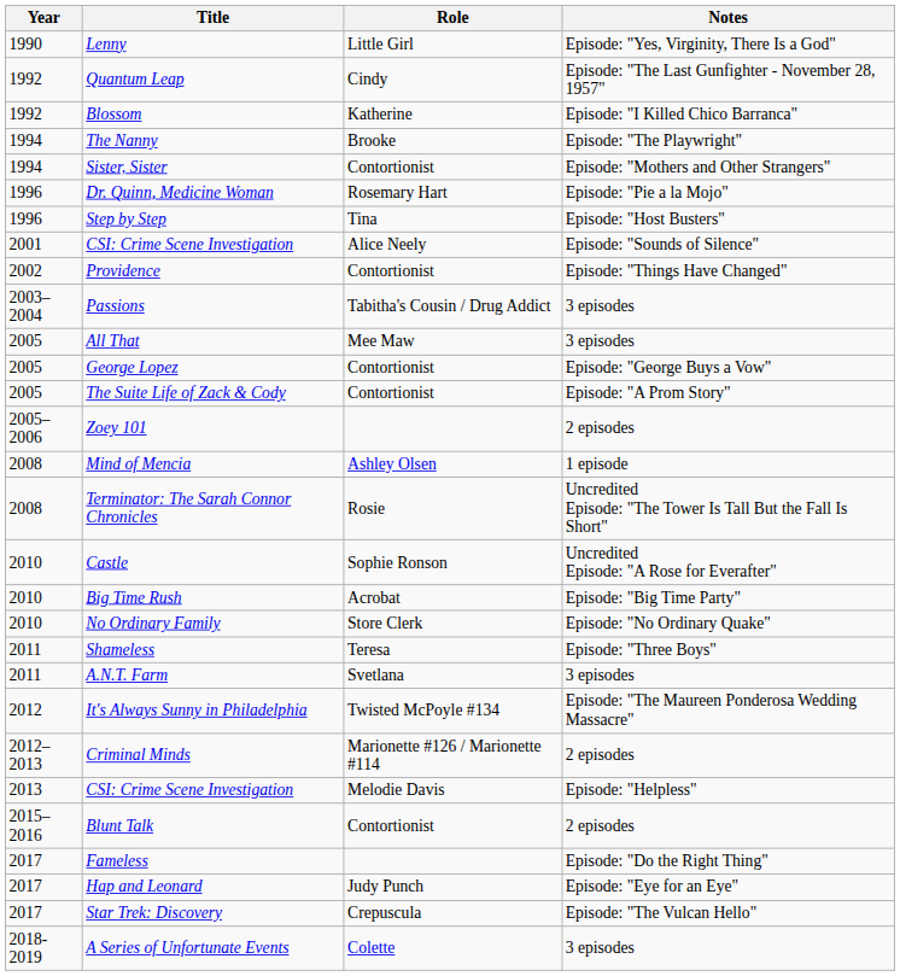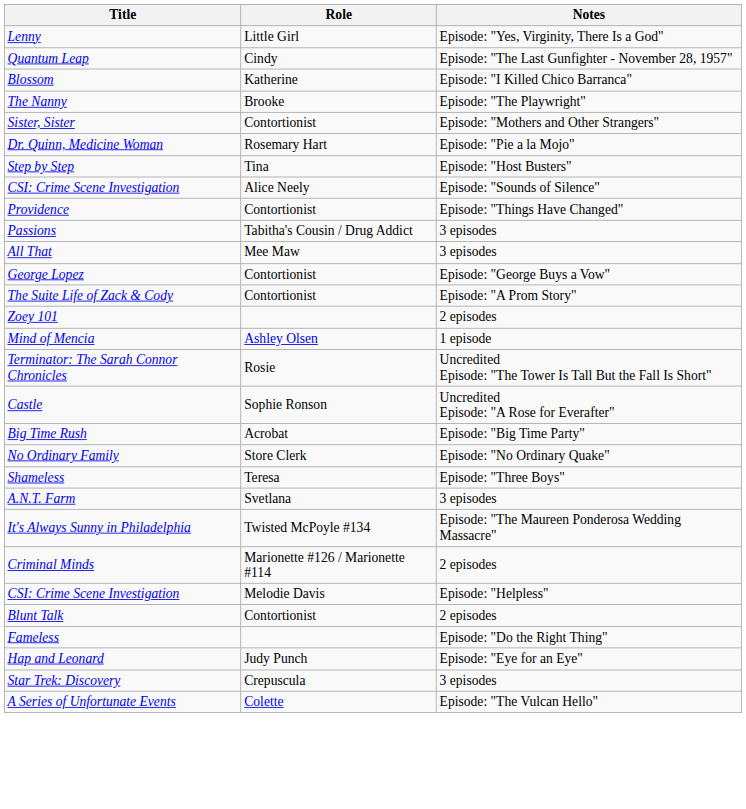- column: Year | 1990 | 1992 | 1992 | 1994 | 1994 | 1996 | 1996 | 2001 | 2002 | 2003–2004 | 2005 | 2005 | 2005 | 2005–2006 | 2008 | 2008 | 2010 | 2010 | 2010 | 2011 | 2011 | 2012 | 2012–2013 | 2013 | 2015–2016 | 2017 | 2017 | 2017 | 2018-2019
Star Trek: Discovery | Notes: Episode: "The Vulcan Hello" -> 3 episodes
A Series of Unfortunate Events | Notes: 3 episodes -> Episode: "The Vulcan Hello"
